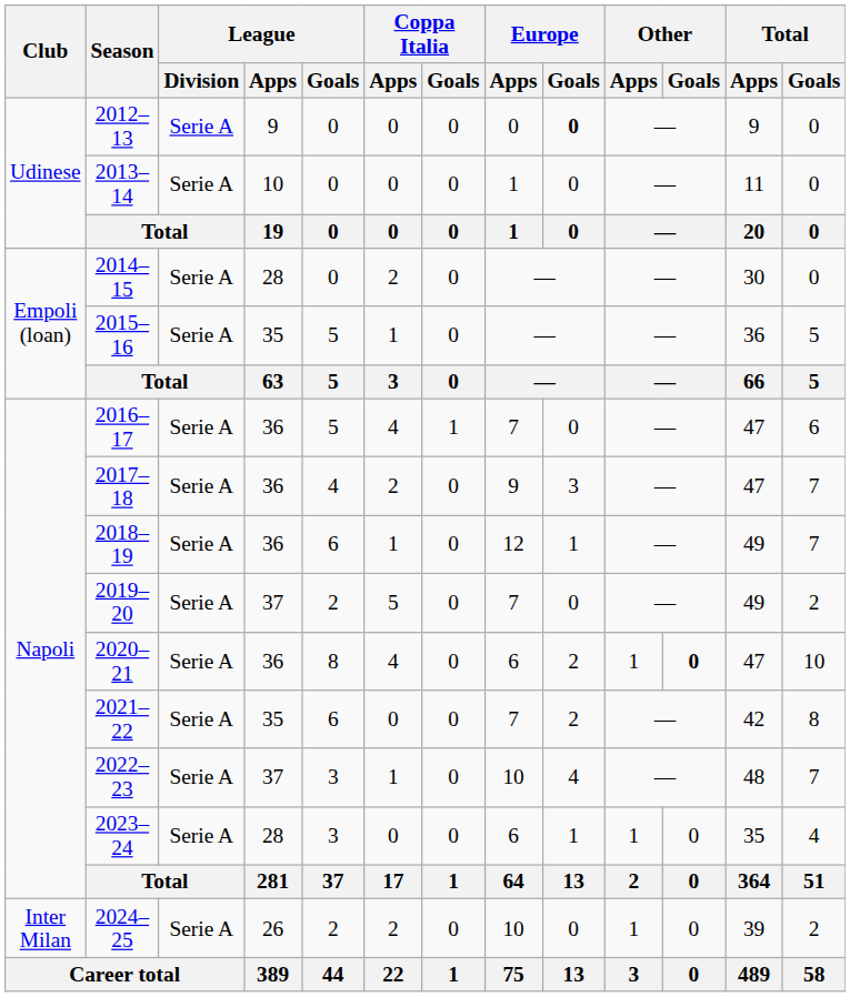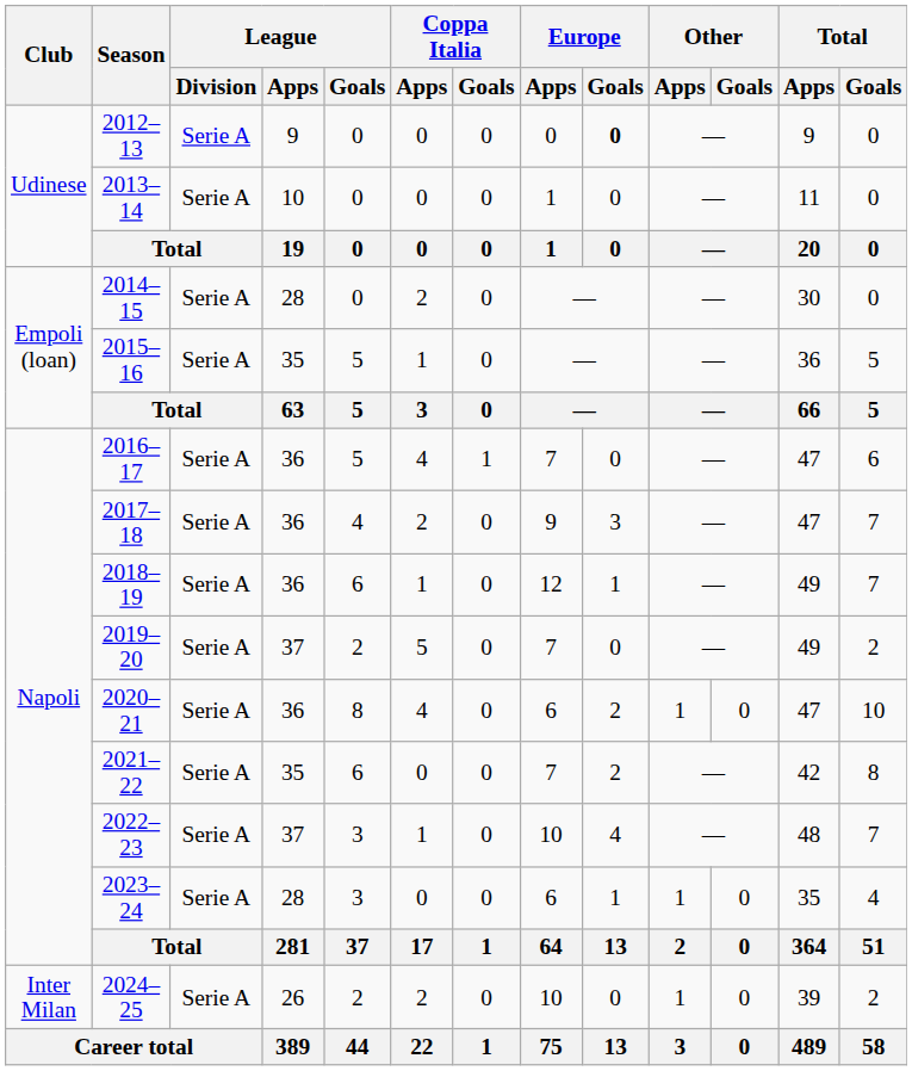2020–21 | Other / Goals: bold -> normal
